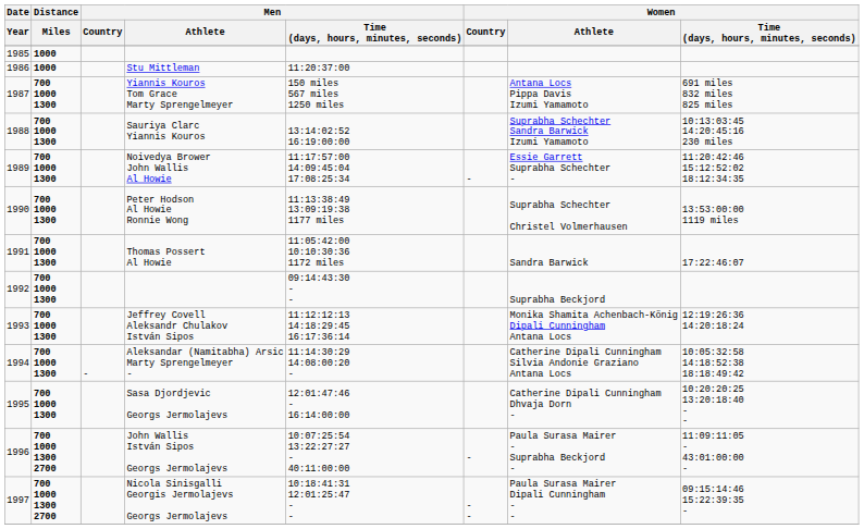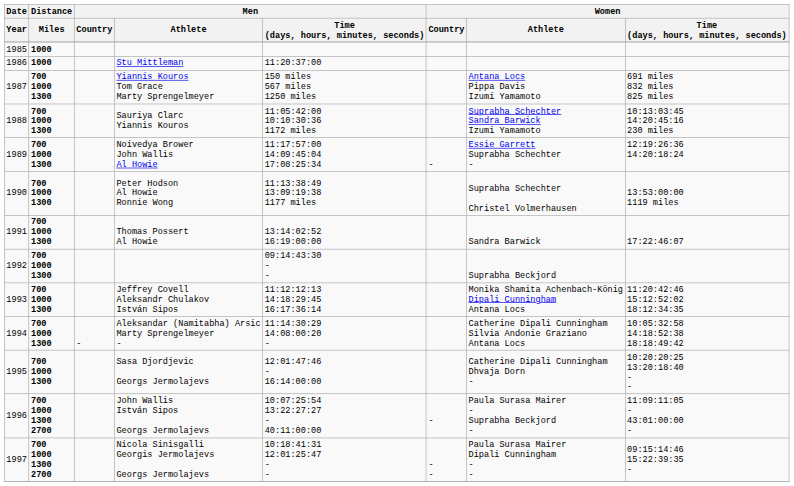Sauriya Clarc Yiannis Kouros | Men / Time (days, hours, minutes, seconds): 13:14:02:52 16:19:00:00 -> 11:05:42:00 10:10:30:36 1172 miles
Noivedya Brower John Wallis Al Howie | Women / Time (days, hours, minutes, seconds): 11:20:42:46 15:12:52:02 18:12:34:35 -> 12:19:26:36 14:20:18:24
Thomas Possert Al Howie | Men / Time (days, hours, minutes, seconds): 11:05:42:00 10:10:30:36 1172 miles -> 13:14:02:52 16:19:00:00
Jeffrey Covell Aleksandr Chulakov István Sipos | Women / Time (days, hours, minutes, seconds): 12:19:26:36 14:20:18:24 -> 11:20:42:46 15:12:52:02 18:12:34:35
